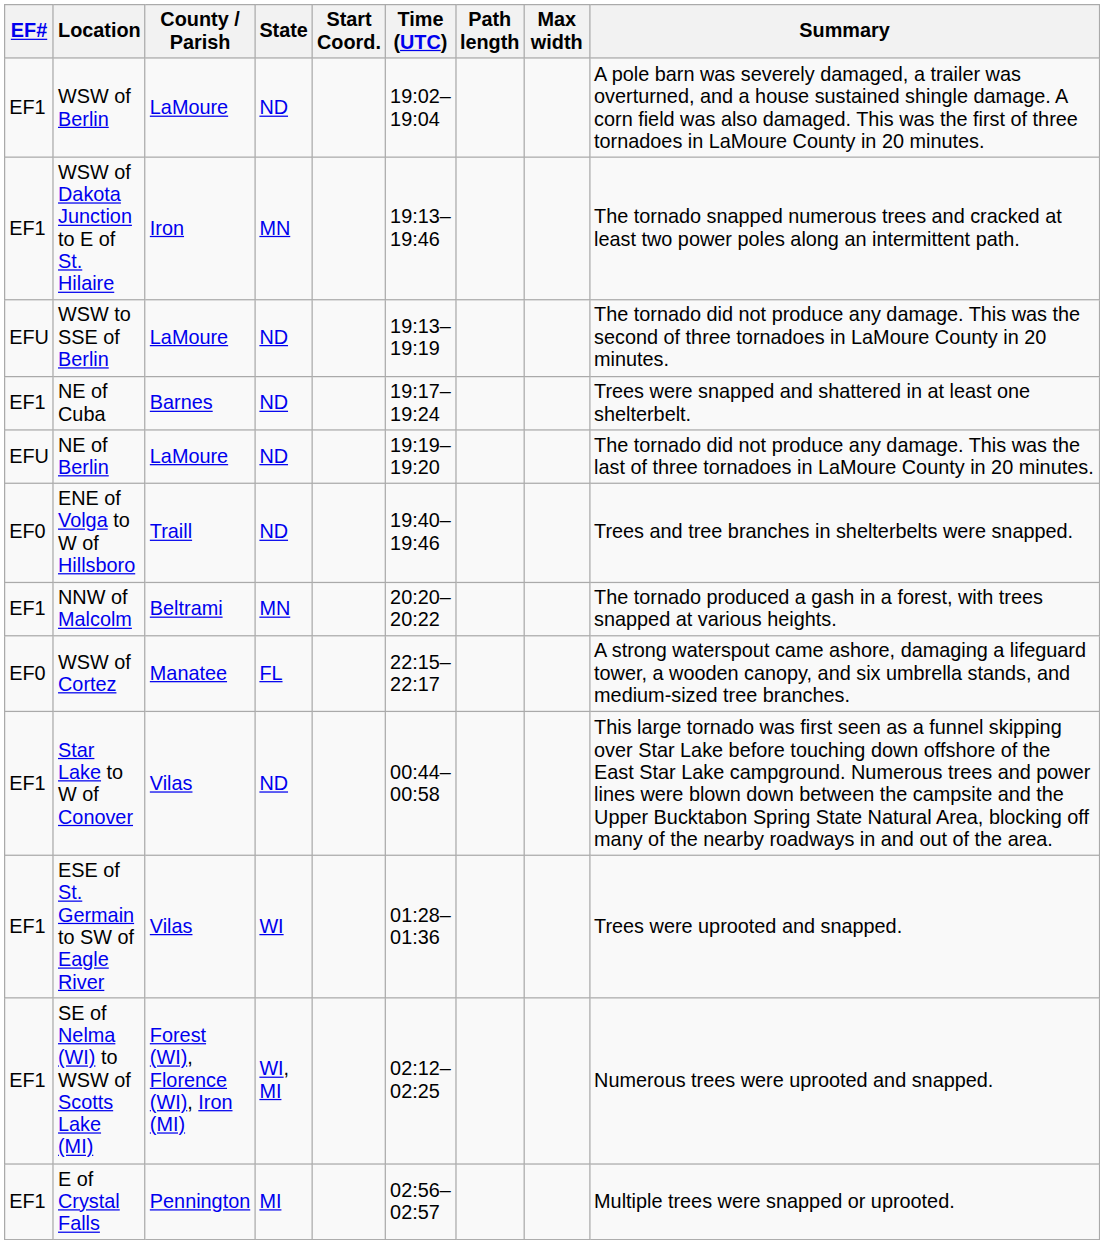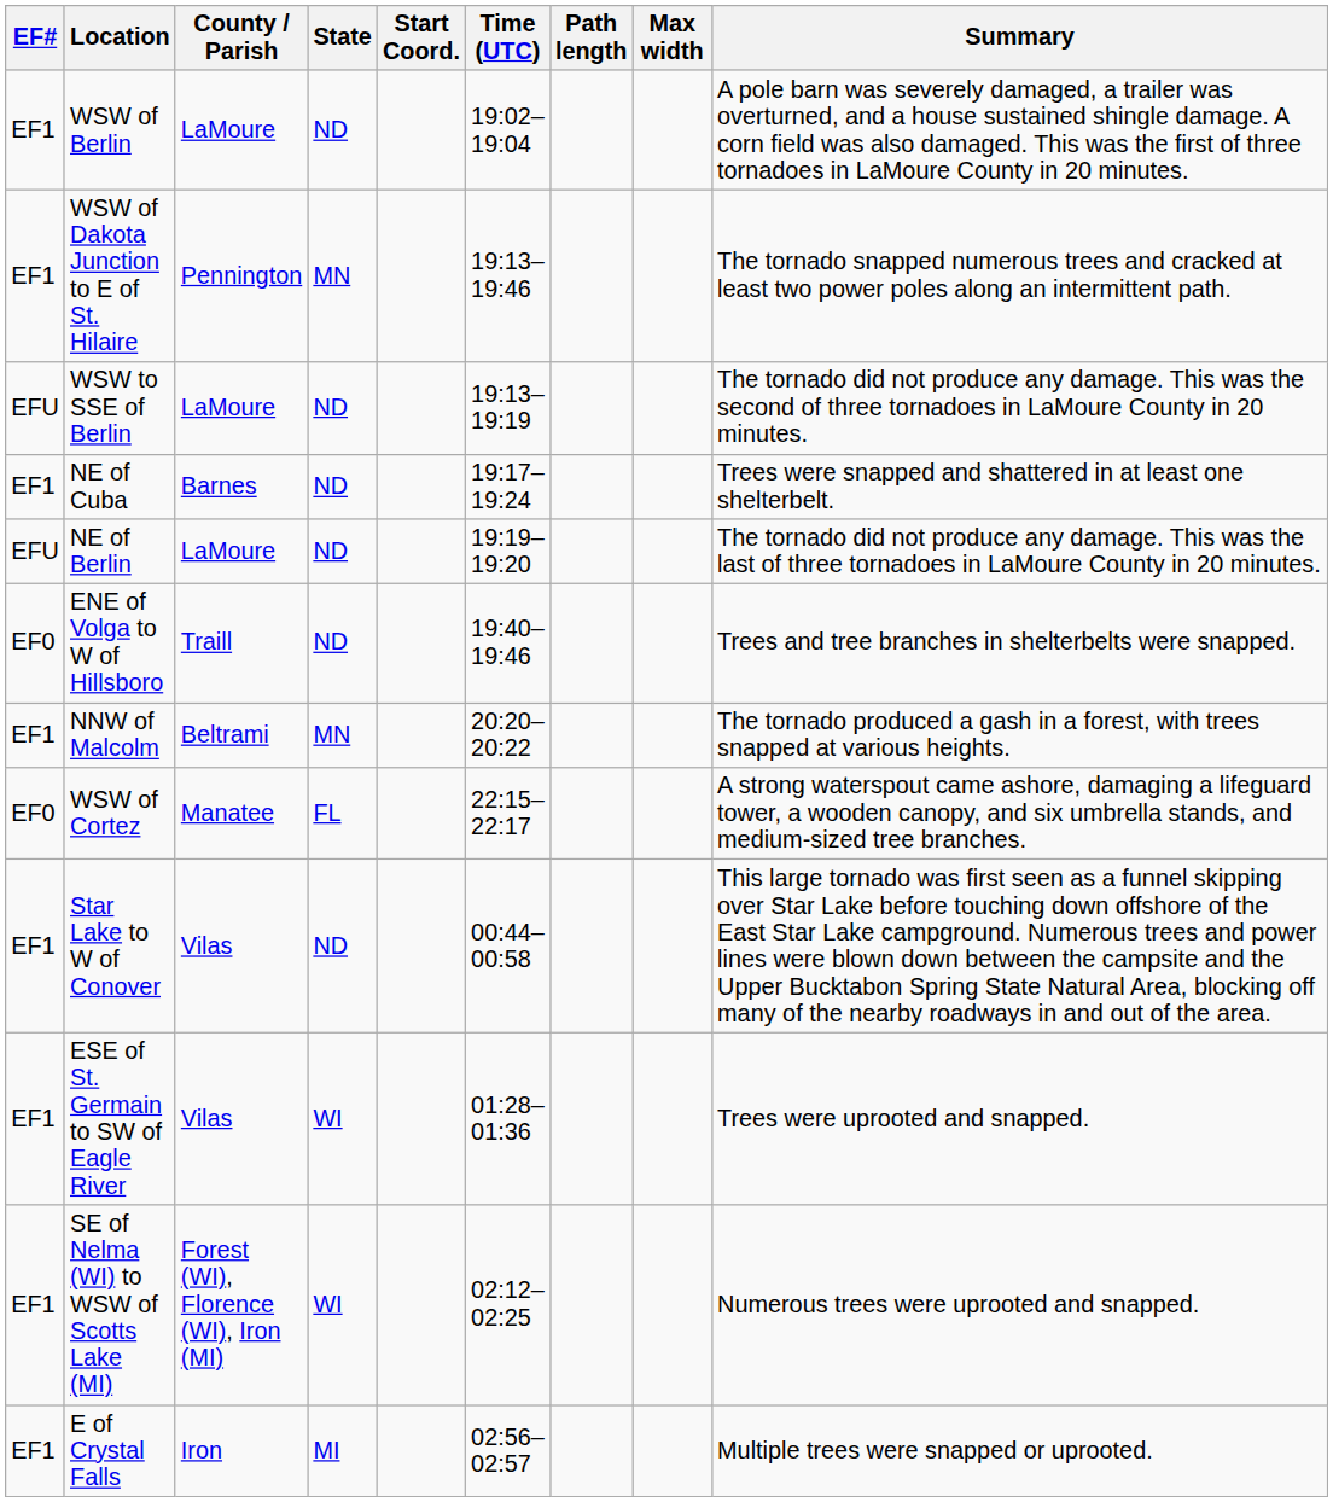WSW of Dakota Junction to E of St. Hilaire | County / Parish: Iron -> Pennington
SE of Nelma (WI) to WSW of Scotts Lake (MI) | State: WI, MI -> WI
E of Crystal Falls | County / Parish: Pennington -> Iron
